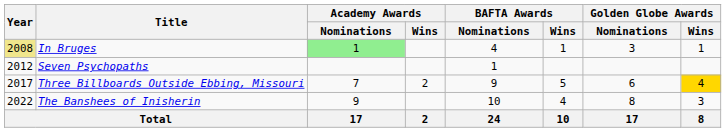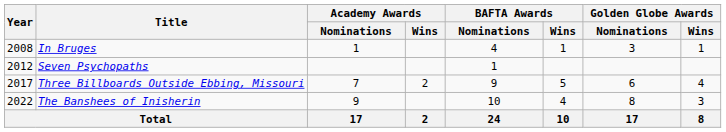In Bruges | Year: khaki background -> no background
In Bruges | Academy Awards / Nominations: lightgreen background -> no background
Three Billboards Outside Ebbing, Missouri | Golden Globe Awards / Wins: gold background -> no background
